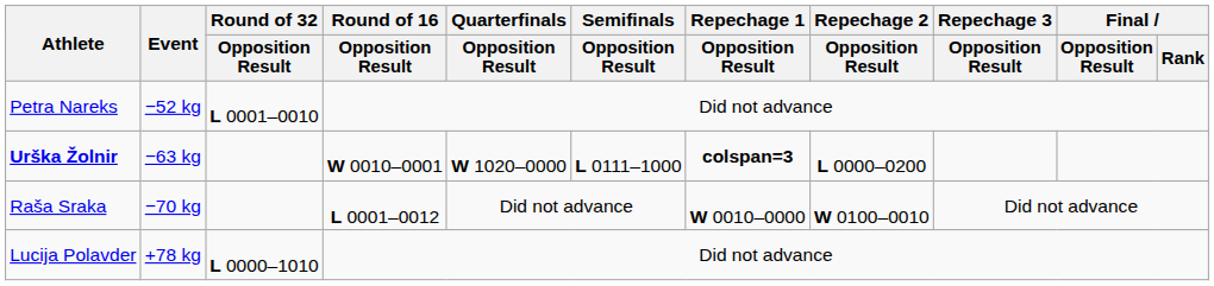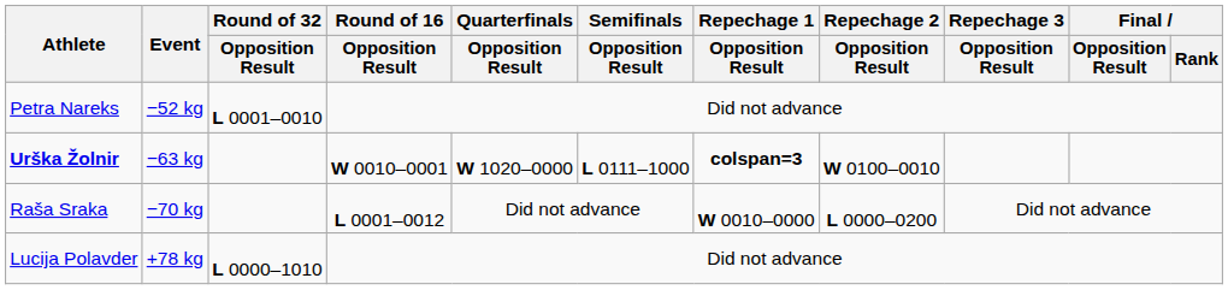Urška Žolnir | Repechage 2 / Opposition Result: L 0000–0200 -> W 0100–0010
Raša Sraka | Repechage 2 / Opposition Result: W 0100–0010 -> L 0000–0200
